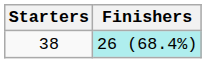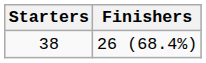38 | Finishers: paleturquoise background -> no background
